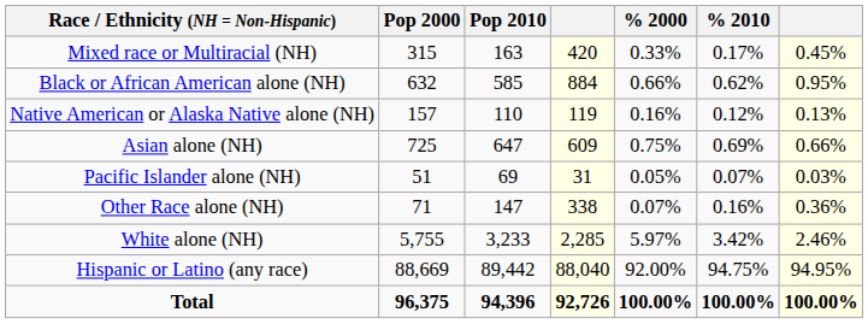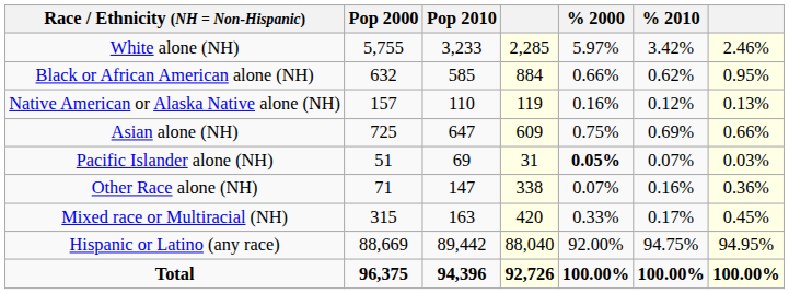rows swapped: White alone (NH) <-> Mixed race or Multiracial (NH)
Pacific Islander alone (NH) | % 2000: normal -> bold
